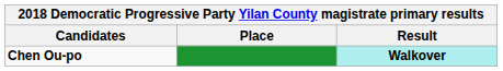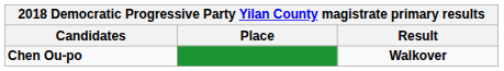Chen Ou-po | Result: paleturquoise background -> no background
